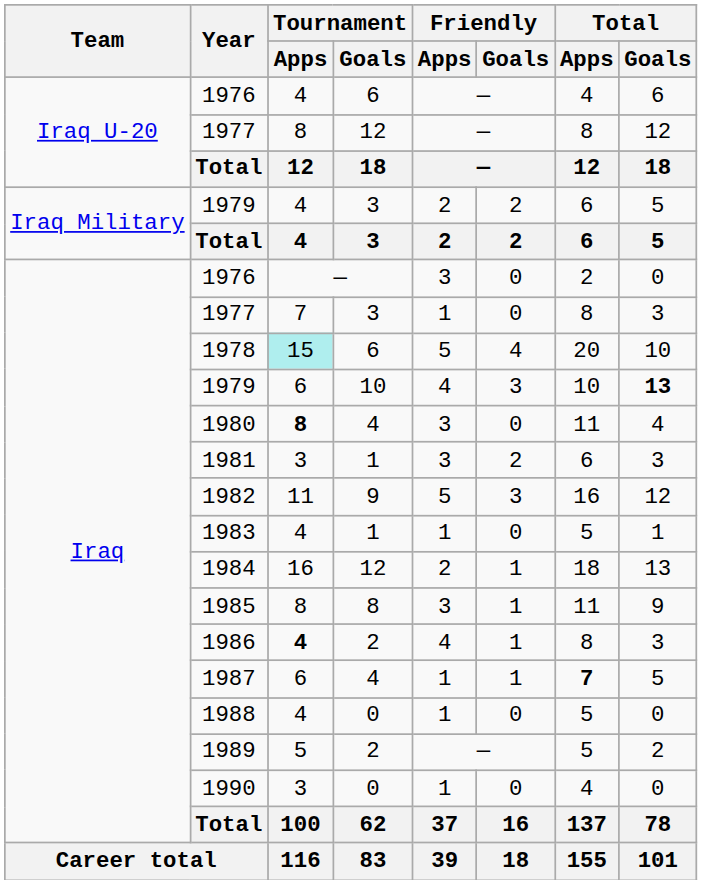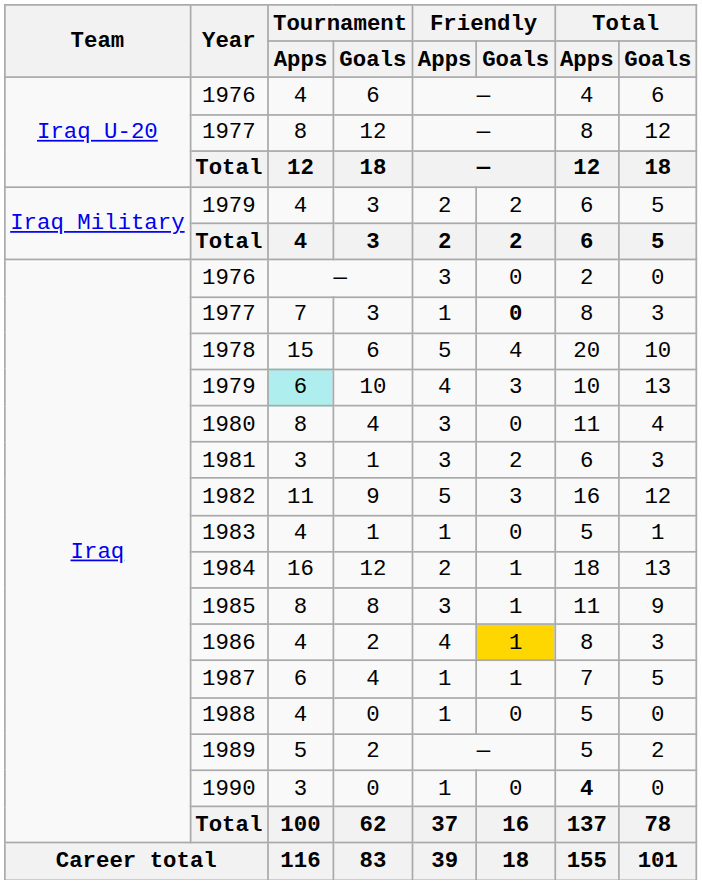1977 / 3 | Friendly / Goals: normal -> bold
1978 | Tournament / Apps: paleturquoise background -> no background
1979 / 10 | Tournament / Apps: no background -> paleturquoise background
1979 / 10 | Total / Goals: bold -> normal
1980 | Tournament / Apps: bold -> normal
1986 | Tournament / Apps: bold -> normal
1986 | Friendly / Goals: no background -> gold background
1987 | Total / Apps: bold -> normal
1990 | Total / Apps: normal -> bold
